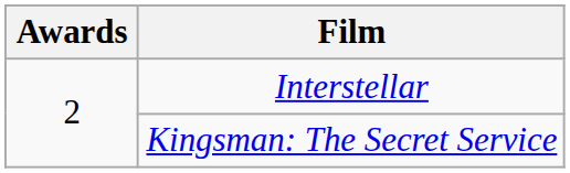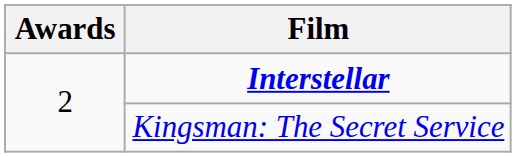Interstellar | Film: normal -> bold
